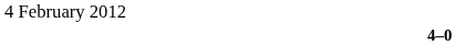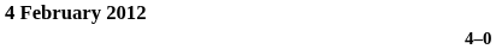4 February 2012 | column 1: normal -> bold
